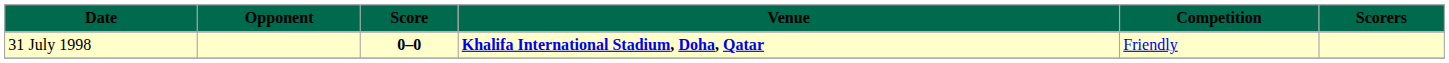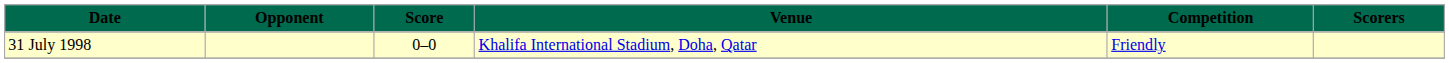31 July 1998 | Score: bold -> normal
31 July 1998 | Venue: bold -> normal
